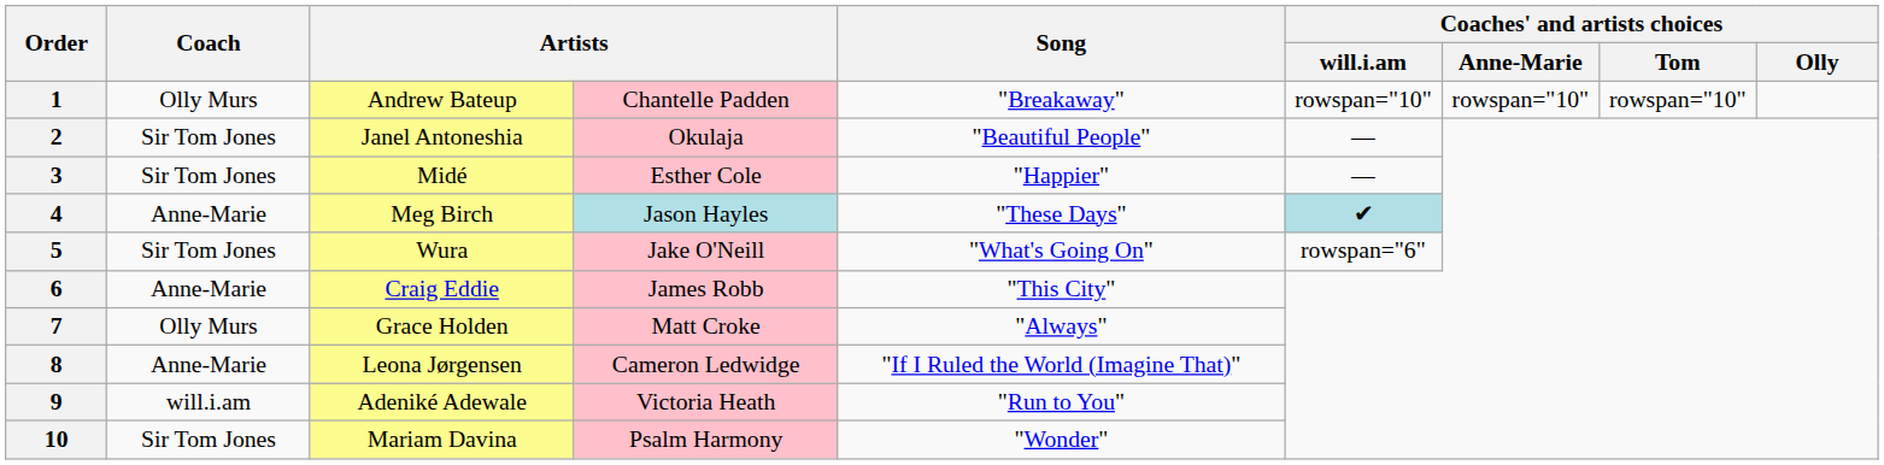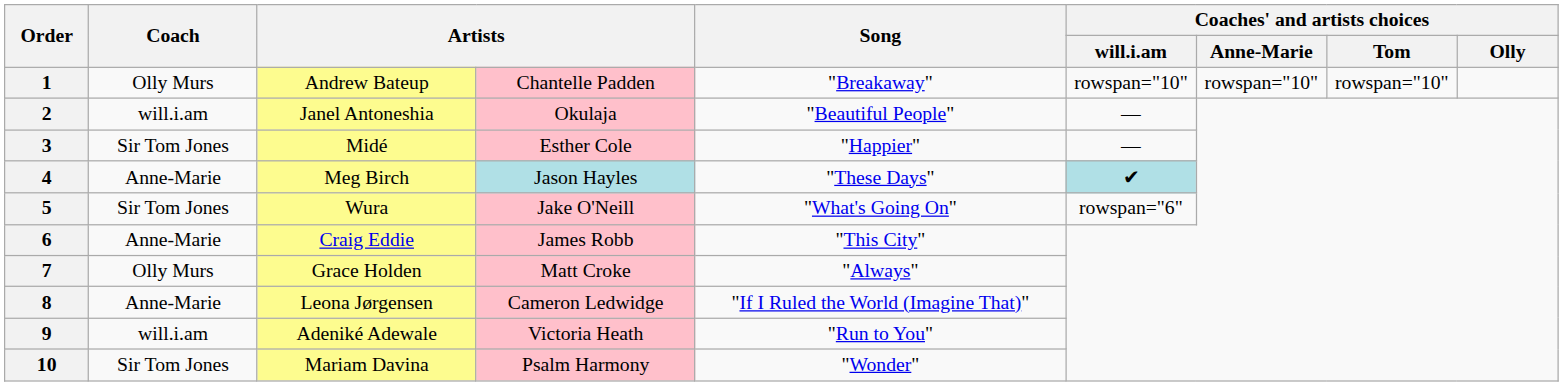2 | Coach: Sir Tom Jones -> will.i.am
